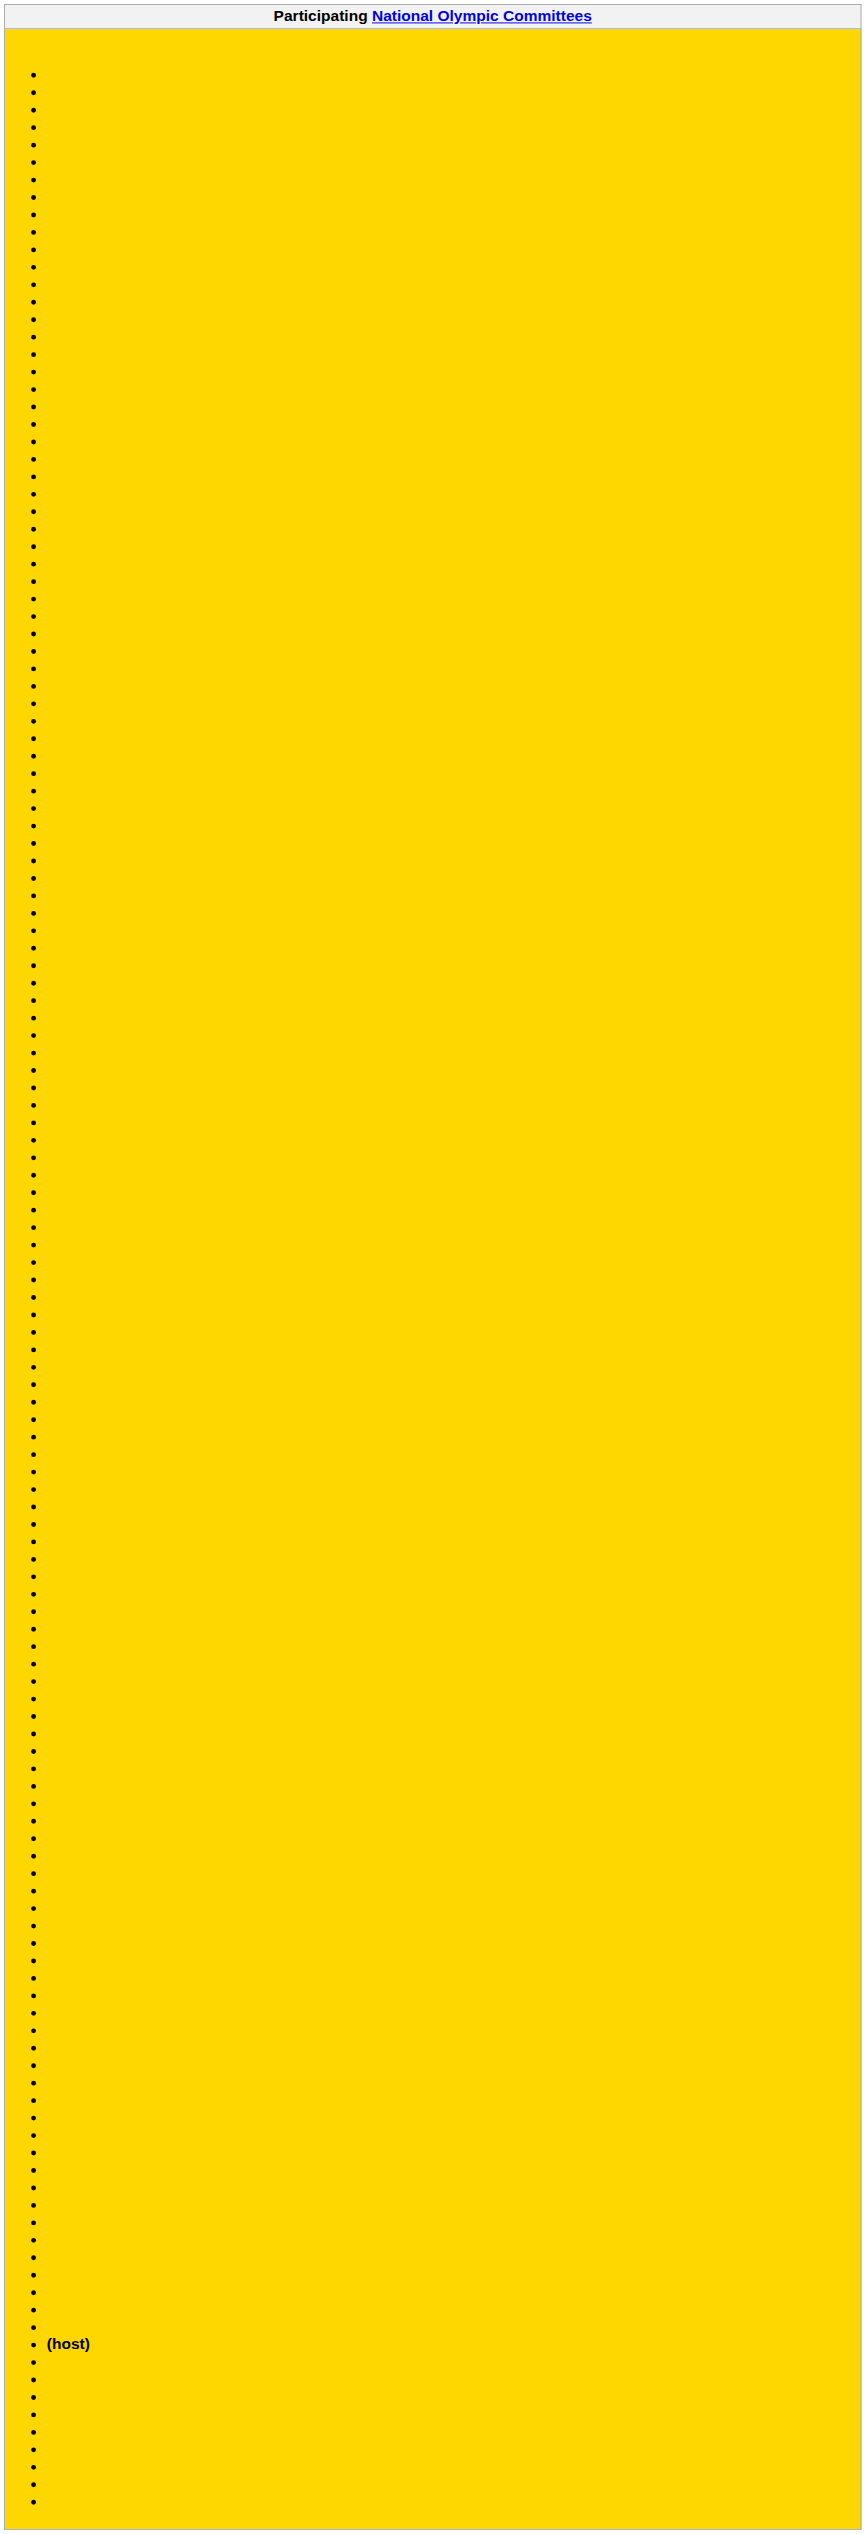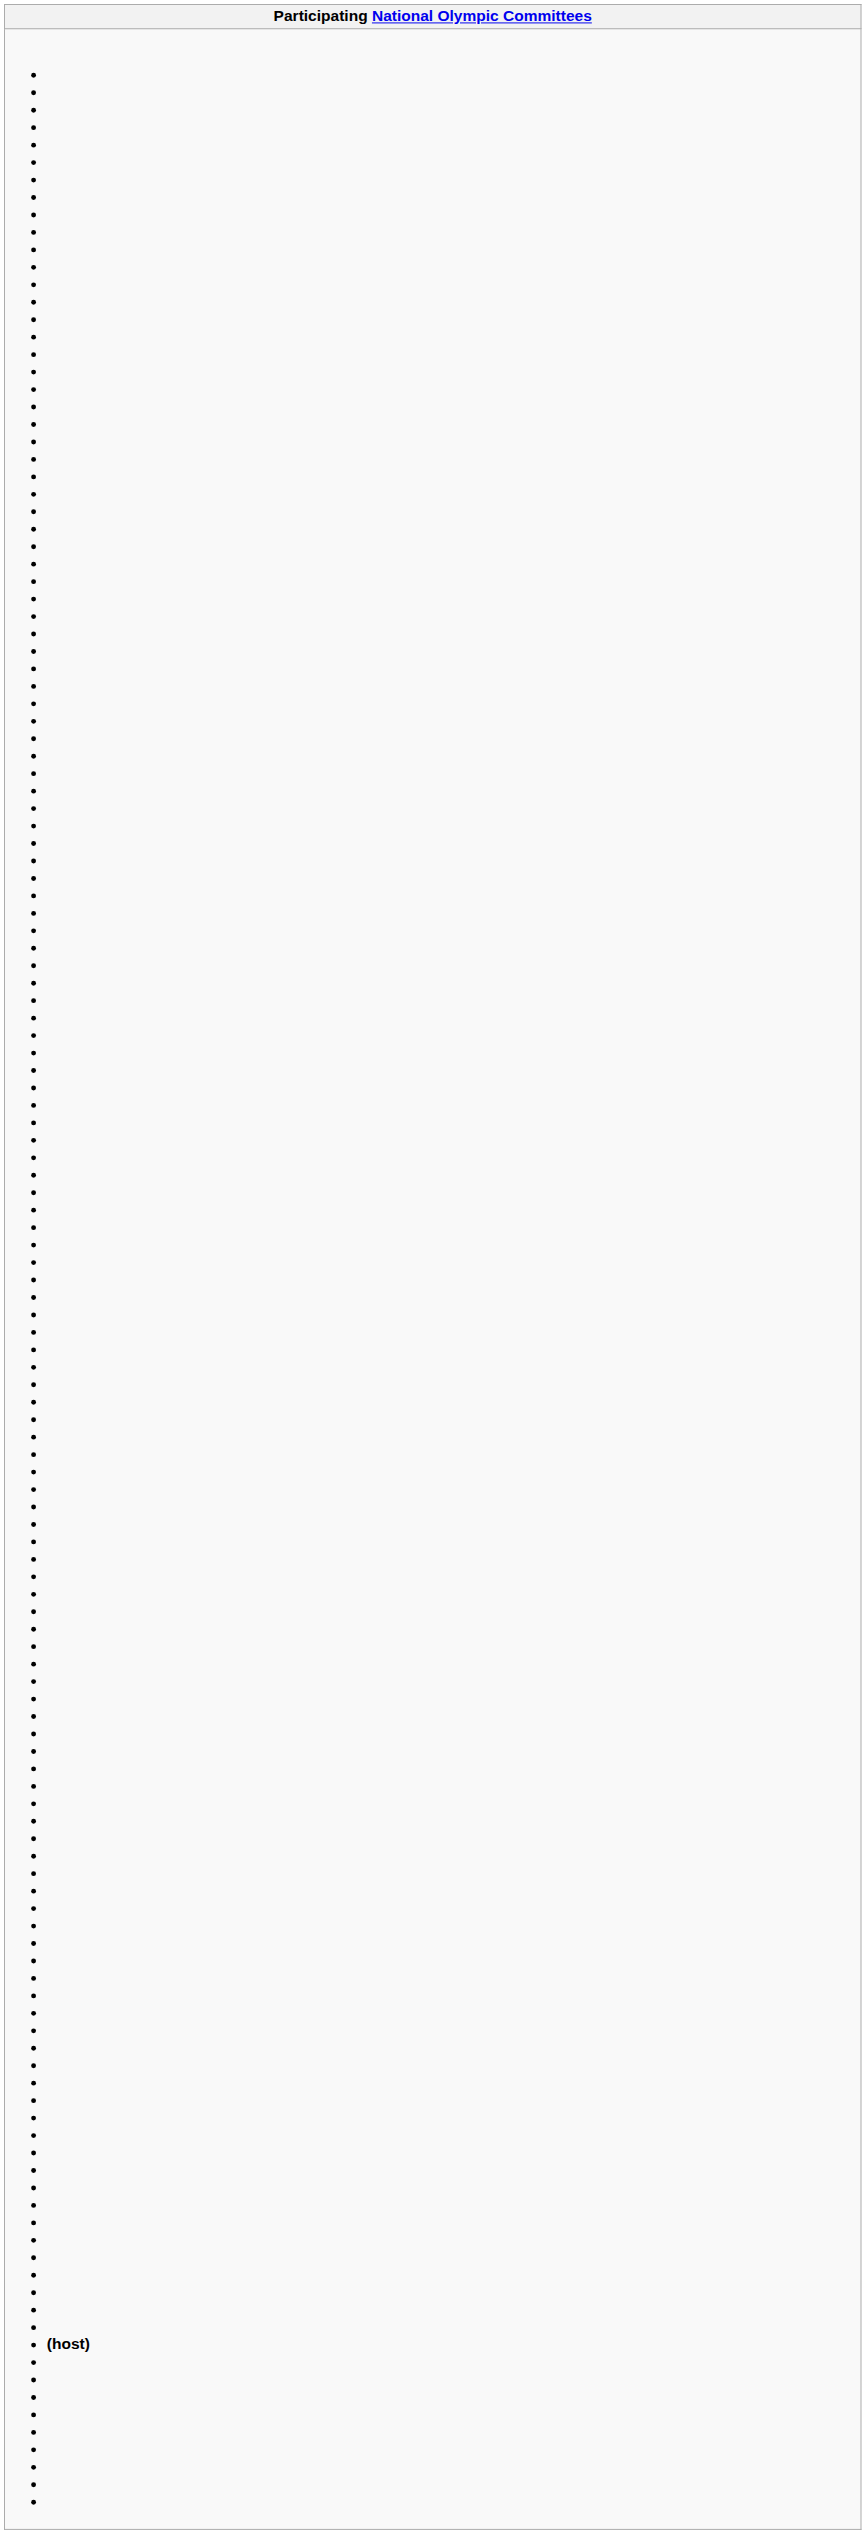row 2 | column 1: gold background -> no background
